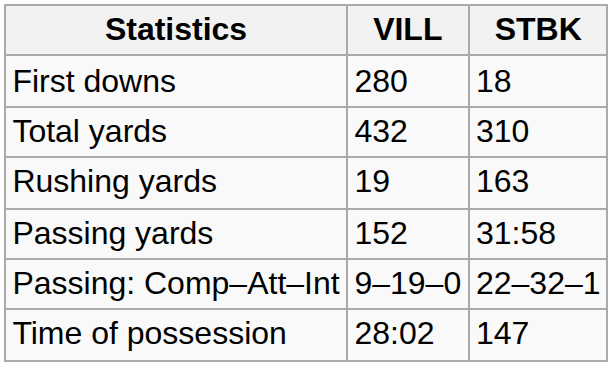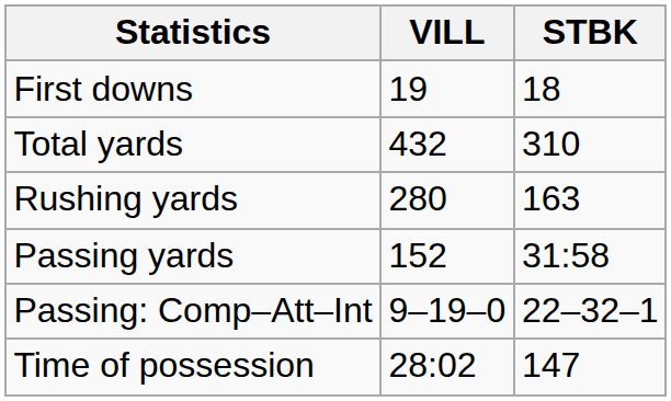First downs | VILL: 280 -> 19
Rushing yards | VILL: 19 -> 280
